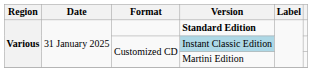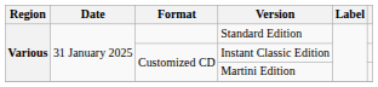Standard Edition | Version: bold -> normal
Instant Classic Edition | Version: lightblue background -> no background
